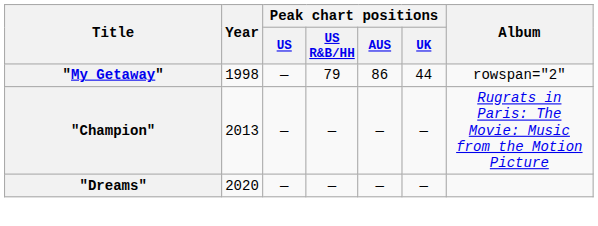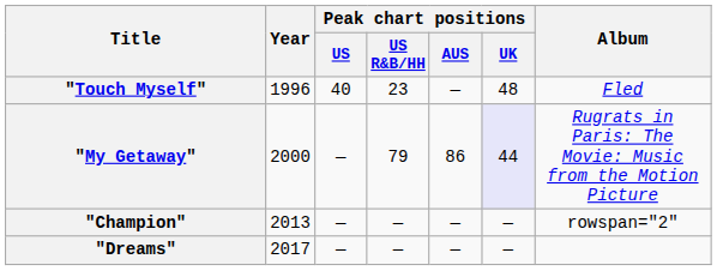+ row: "Touch Myself" | 1996 | 40 | 23 | — | 48 | Fled
"My Getaway" | Year: 1998 -> 2000
"My Getaway" | Peak chart positions / UK: no background -> lavender background
"My Getaway" | Album: rowspan="2" -> Rugrats in Paris: The Movie: Music from the Motion Picture
"Champion" | Album: Rugrats in Paris: The Movie: Music from the Motion Picture -> rowspan="2"
"Dreams" | Year: 2020 -> 2017
